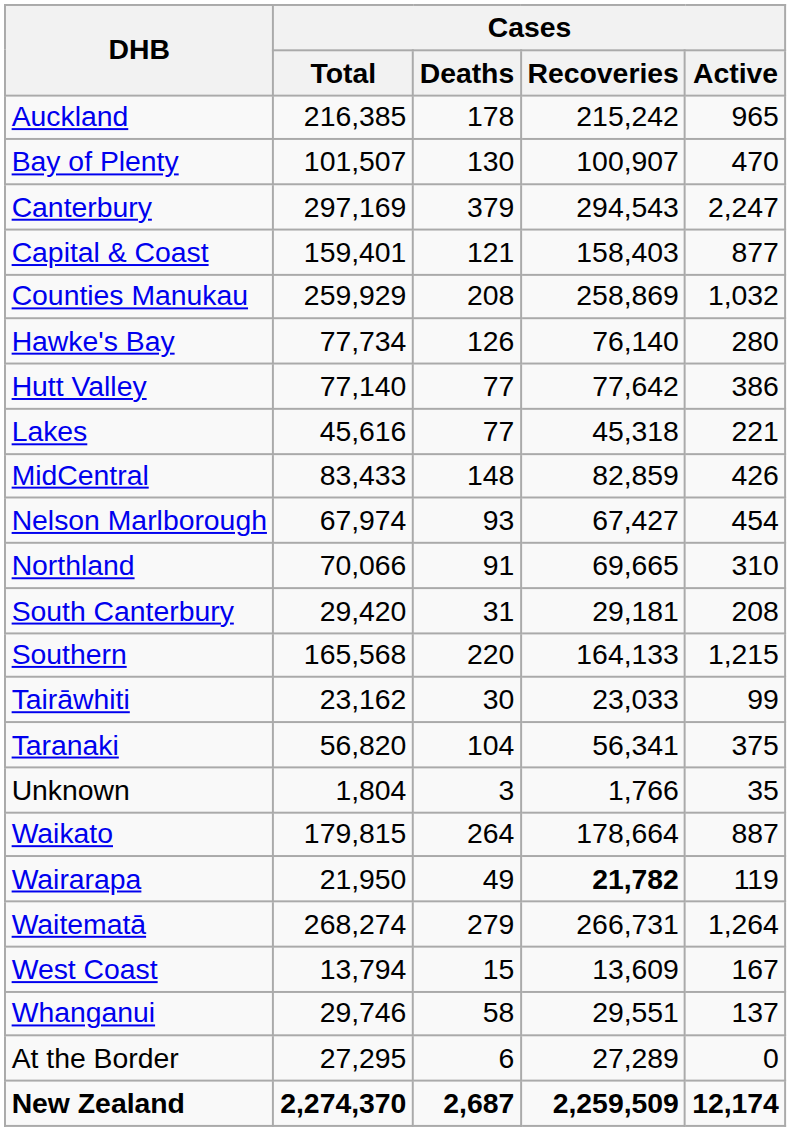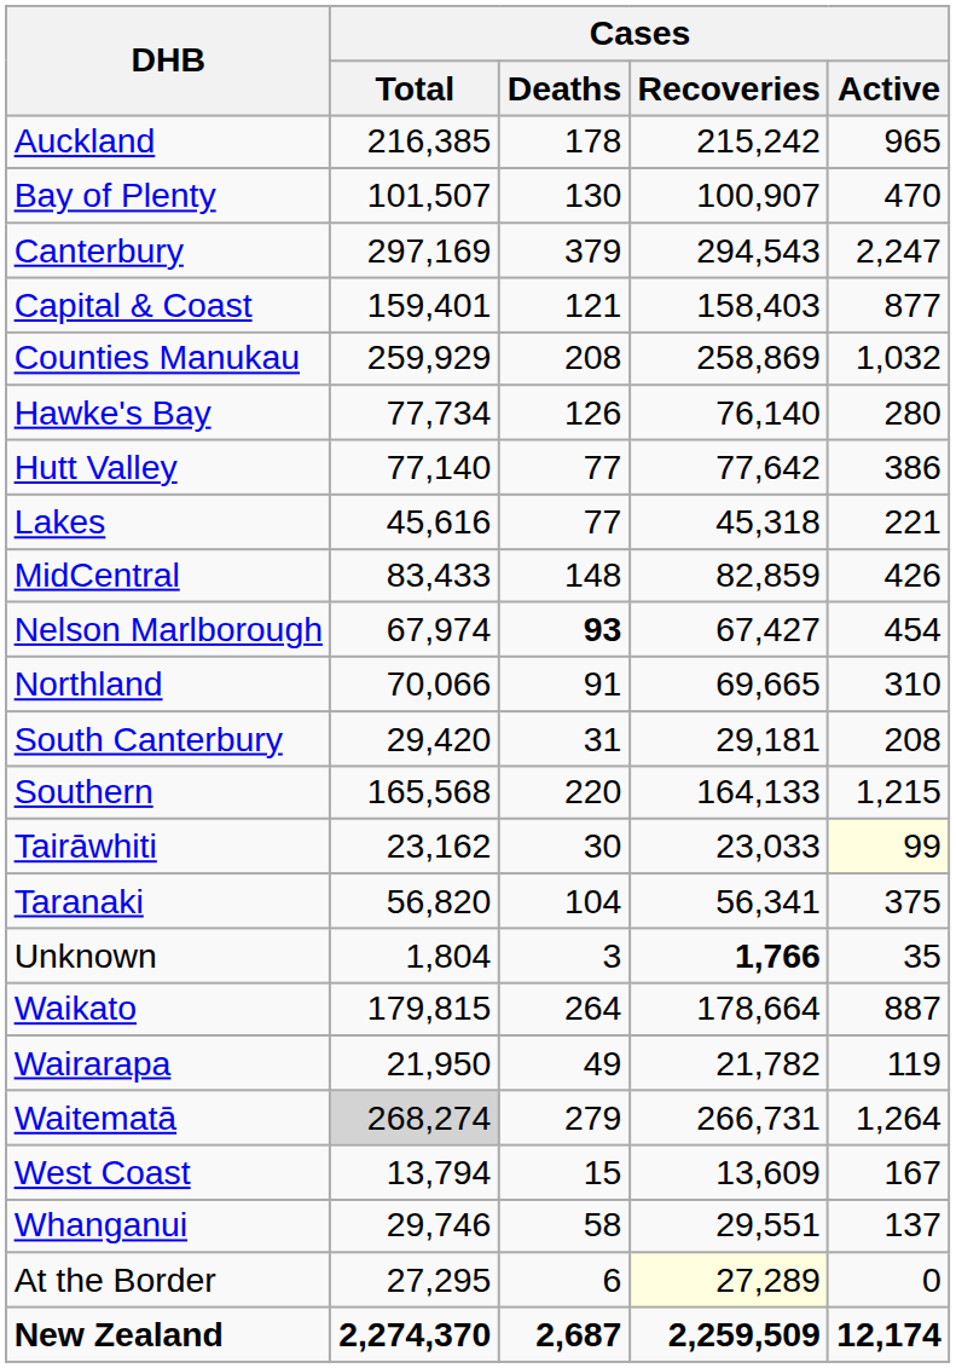Nelson Marlborough | Cases / Deaths: normal -> bold
Tairāwhiti | Cases / Active: no background -> lightyellow background
Unknown | Cases / Recoveries: normal -> bold
Wairarapa | Cases / Recoveries: bold -> normal
Waitematā | Cases / Total: no background -> lightgrey background
At the Border | Cases / Recoveries: no background -> lightyellow background
